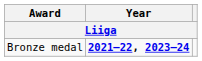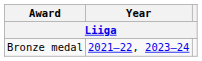Bronze medal | Year: bold -> normal
